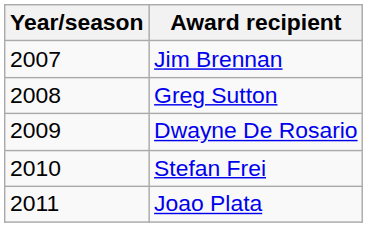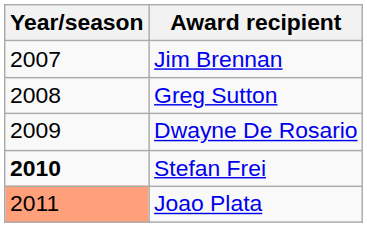Stefan Frei | Year/season: normal -> bold
Joao Plata | Year/season: no background -> lightsalmon background
